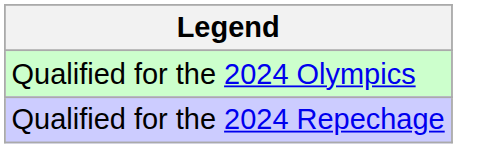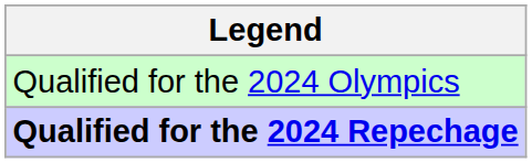row 3 | column 1: normal -> bold
